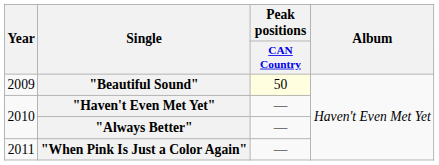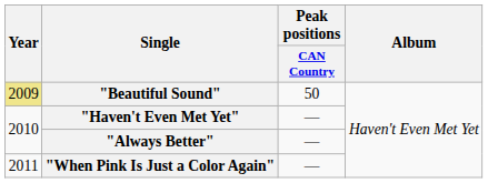"Beautiful Sound" | Year: no background -> khaki background
"Beautiful Sound" | Peak positions / CAN Country: lightyellow background -> no background
